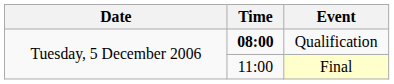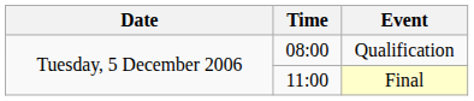Qualification | Time: bold -> normal
